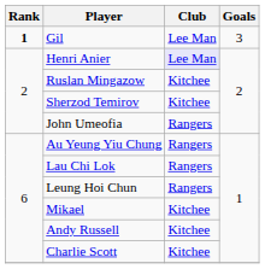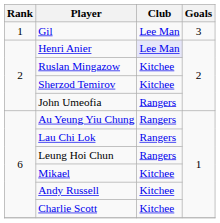Gil | Rank: bold -> normal
